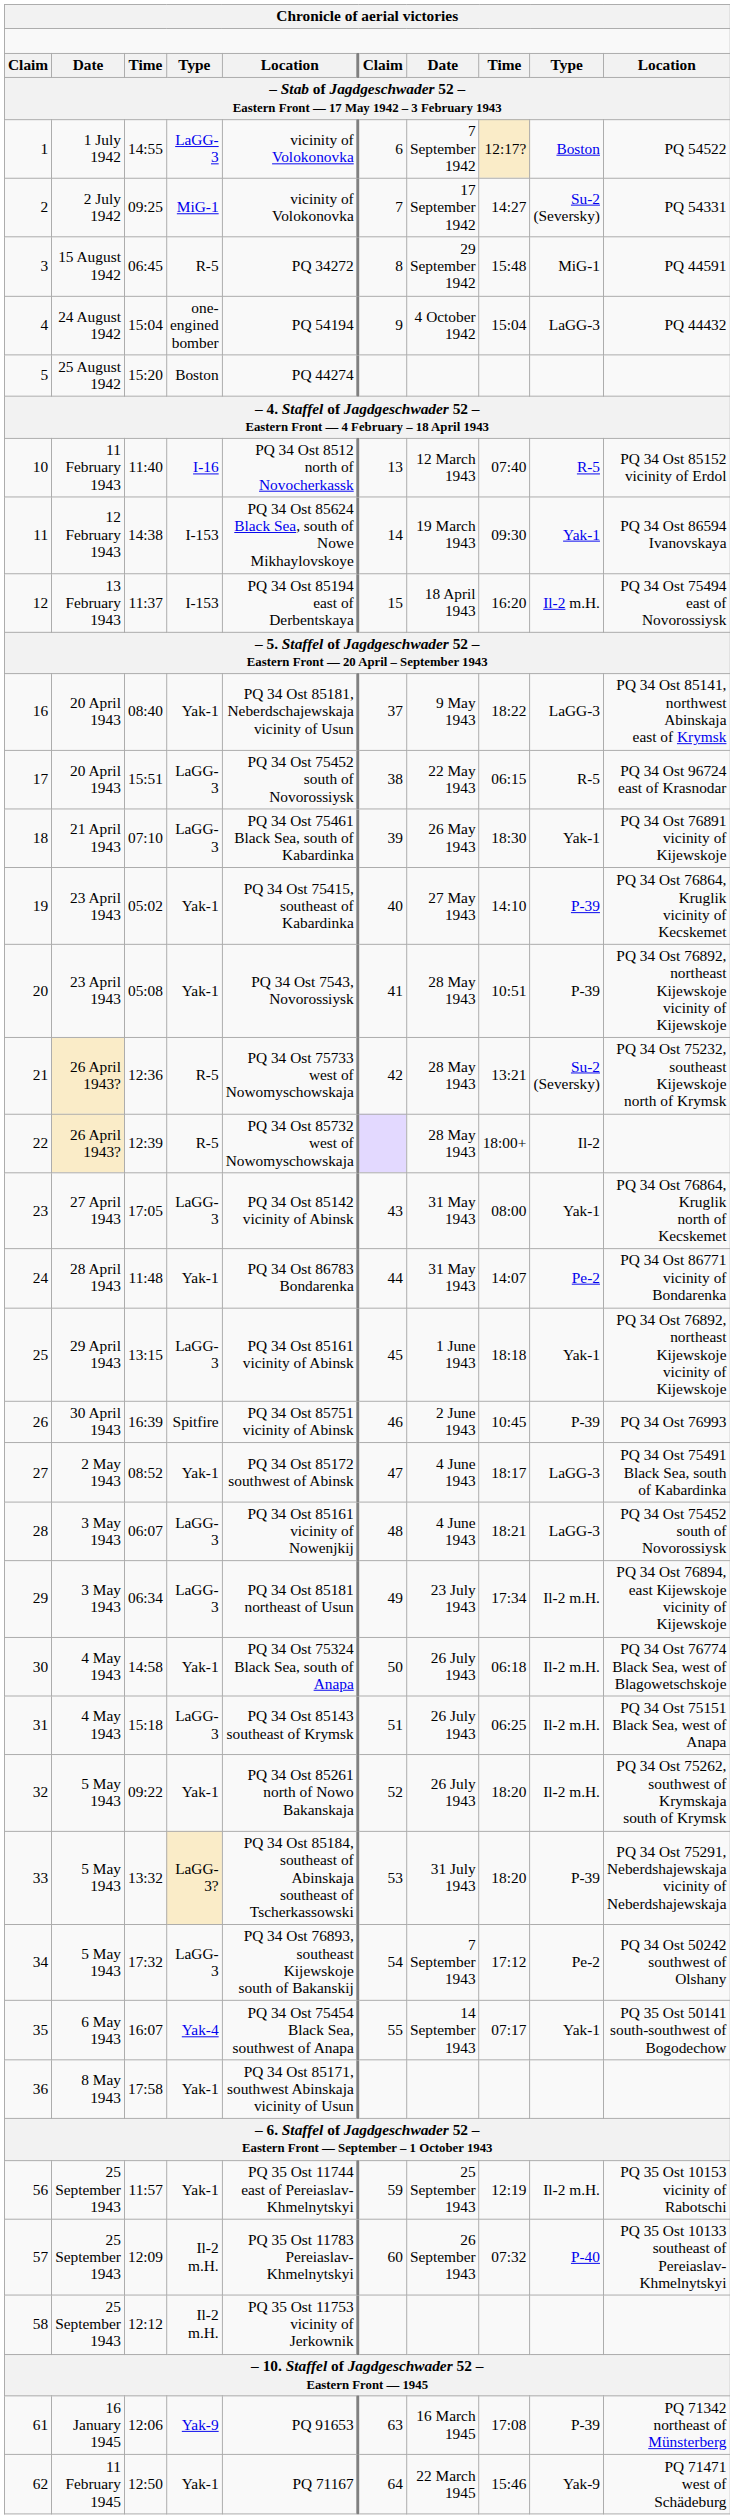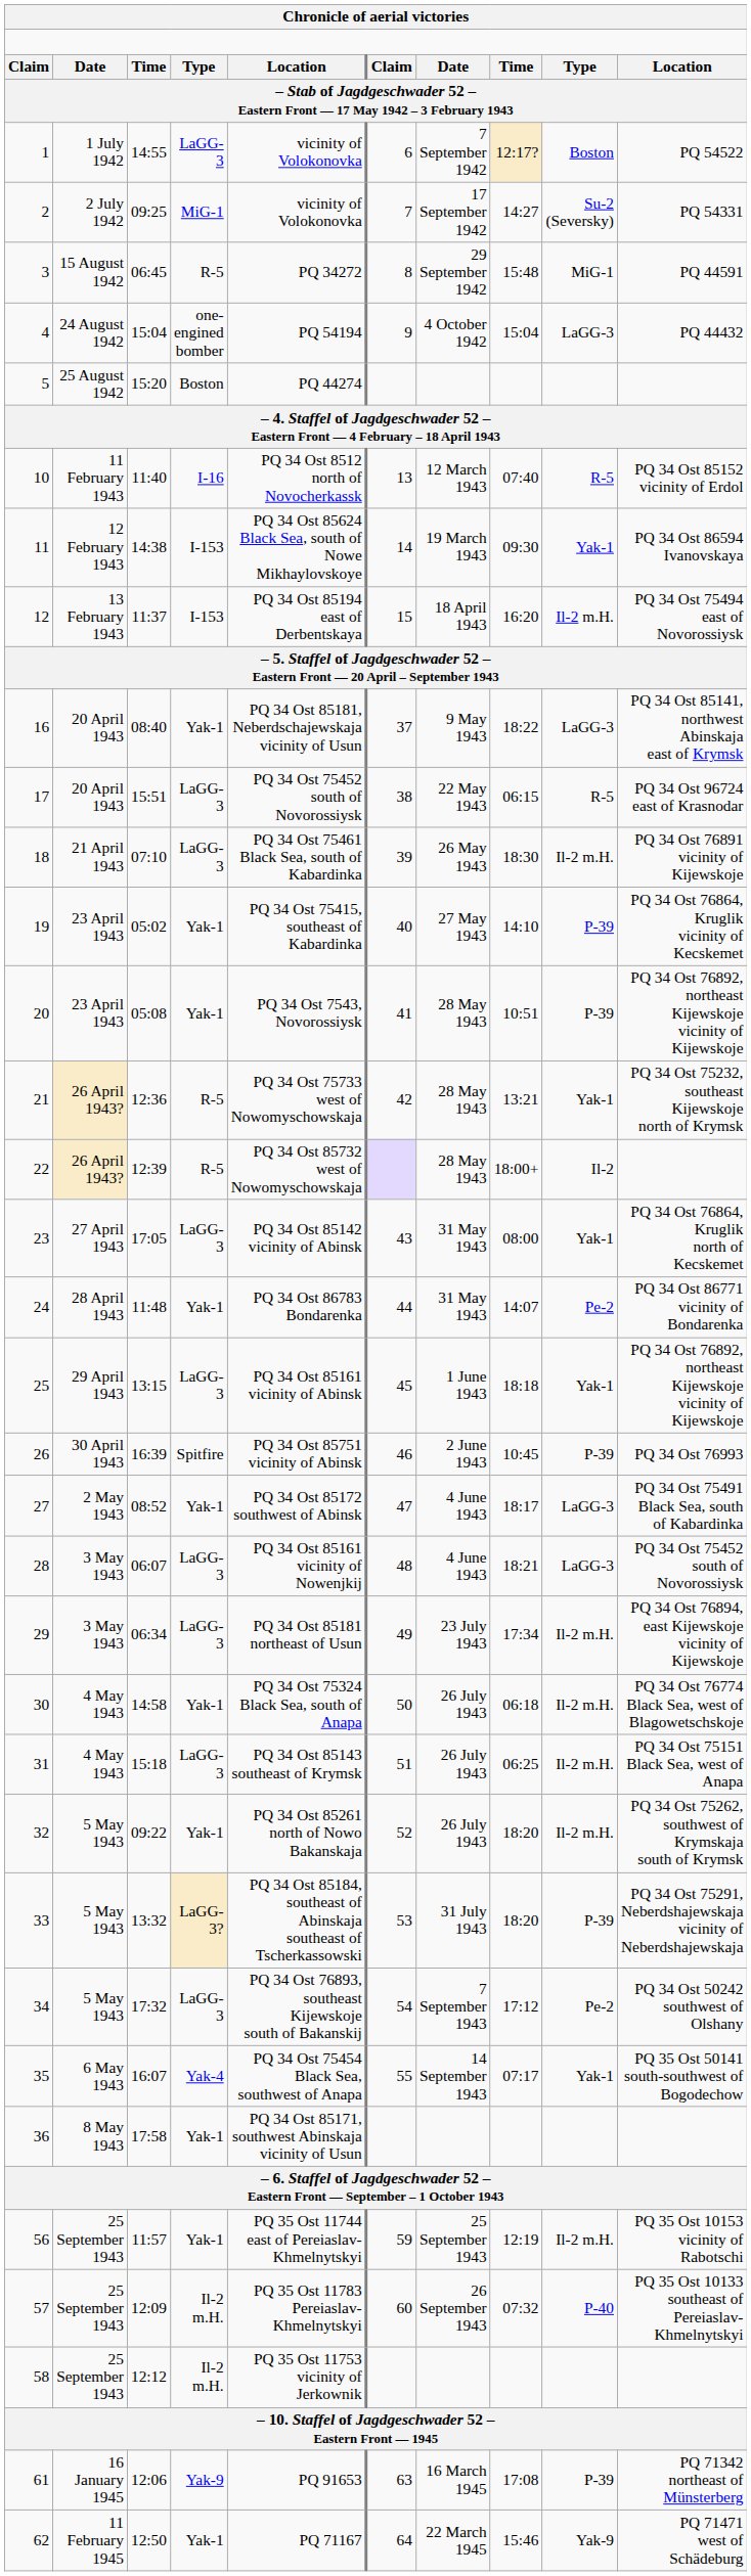18 | column 9: Yak-1 -> Il-2 m.H.
21 | column 9: Su-2 (Seversky) -> Yak-1
